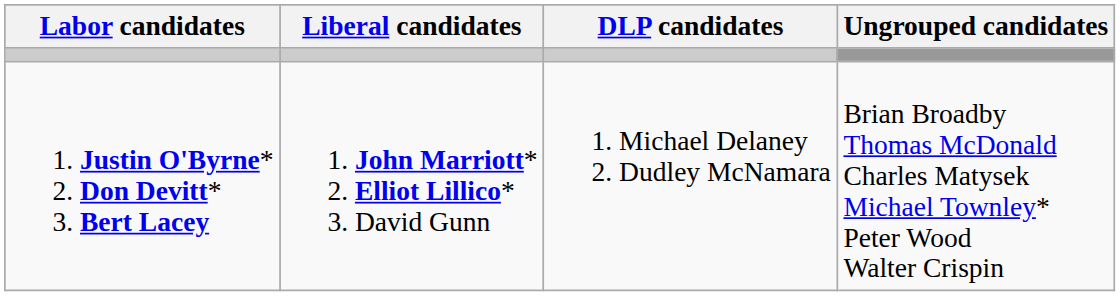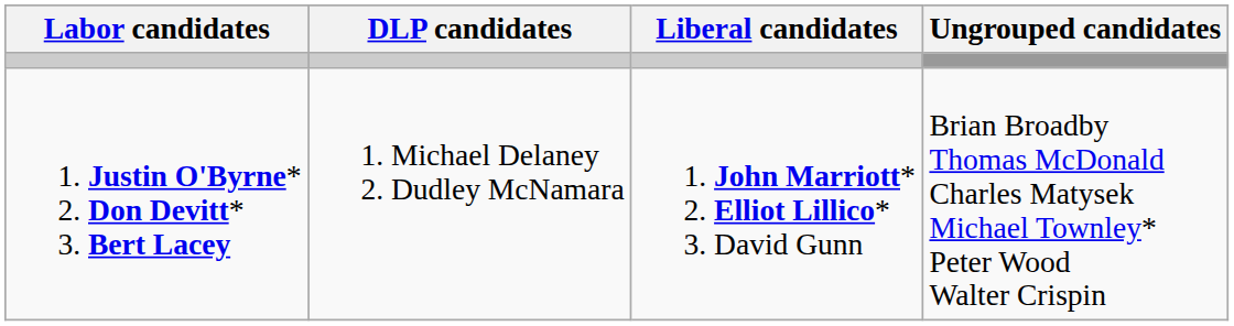columns swapped: Liberal candidates <-> DLP candidates
